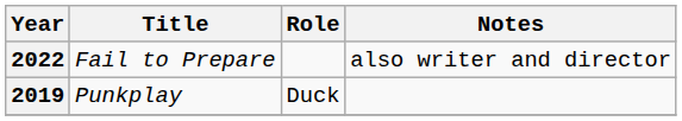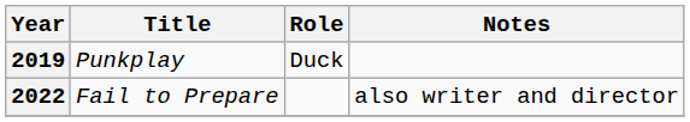rows swapped: 2019 <-> 2022
